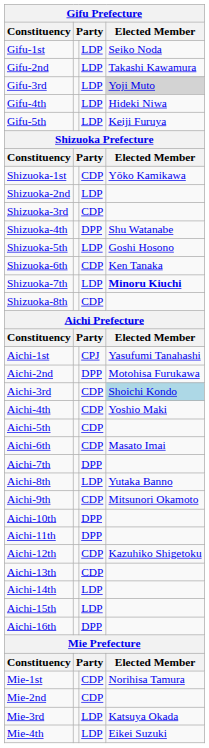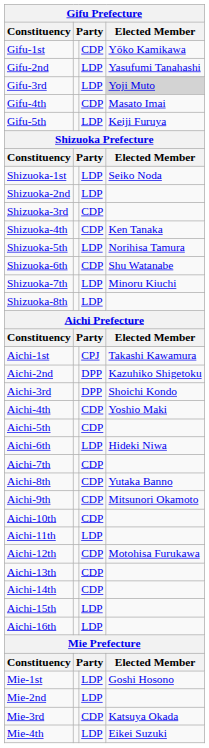Gifu-1st | column 3: LDP -> CDP
Gifu-1st | Elected Member: Seiko Noda -> Yōko Kamikawa
Gifu-2nd | Elected Member: Takashi Kawamura -> Yasufumi Tanahashi
Gifu-4th | column 3: LDP -> CDP
Gifu-4th | Elected Member: Hideki Niwa -> Masato Imai
Shizuoka-1st | column 3: CDP -> LDP
Shizuoka-1st | Elected Member: Yōko Kamikawa -> Seiko Noda
Shizuoka-4th | column 3: DPP -> CDP
Shizuoka-4th | Elected Member: Shu Watanabe -> Ken Tanaka
Shizuoka-5th | Elected Member: Goshi Hosono -> Norihisa Tamura
Shizuoka-6th | Elected Member: Ken Tanaka -> Shu Watanabe
Shizuoka-7th | Elected Member: bold -> normal
Shizuoka-8th | column 3: CDP -> LDP
Aichi-1st | Elected Member: Yasufumi Tanahashi -> Takashi Kawamura
Aichi-2nd | Elected Member: Motohisa Furukawa -> Kazuhiko Shigetoku
Aichi-3rd | column 3: CDP -> DPP
Aichi-3rd | Elected Member: lightblue background -> no background
Aichi-6th | column 3: CDP -> LDP
Aichi-6th | Elected Member: Masato Imai -> Hideki Niwa
Aichi-7th | column 3: DPP -> CDP
Aichi-8th | column 3: LDP -> CDP
Aichi-10th | column 3: DPP -> CDP
Aichi-11th | column 3: DPP -> LDP
Aichi-12th | Elected Member: Kazuhiko Shigetoku -> Motohisa Furukawa
Aichi-14th | column 3: LDP -> CDP
Aichi-16th | column 3: DPP -> LDP
Mie-1st | column 3: CDP -> LDP
Mie-1st | Elected Member: Norihisa Tamura -> Goshi Hosono
Mie-2nd | column 3: CDP -> LDP
Mie-3rd | column 3: LDP -> CDP
